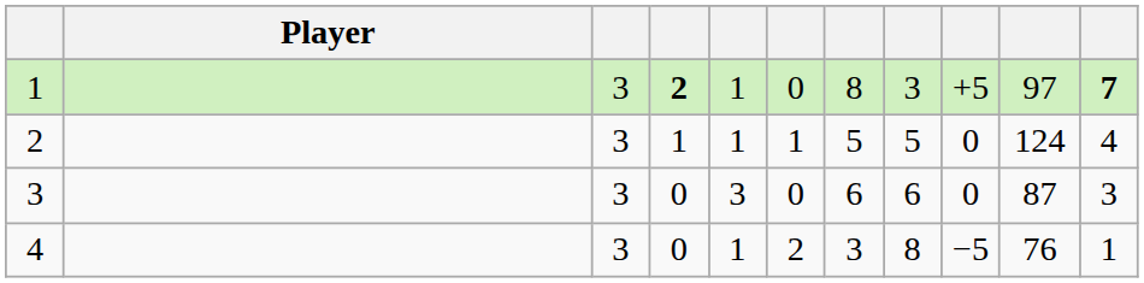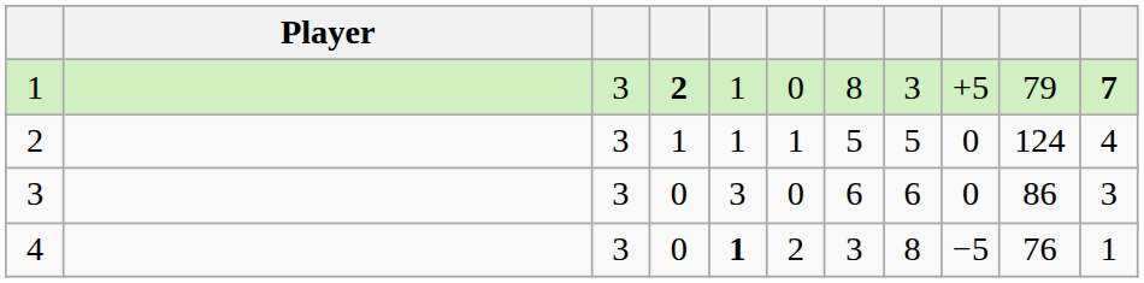row 2 | column 10: 97 -> 79
row 4 | column 10: 87 -> 86
row 5 | column 5: normal -> bold
